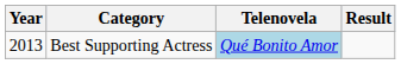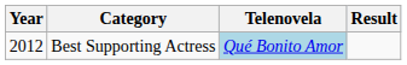Best Supporting Actress | Year: 2013 -> 2012
